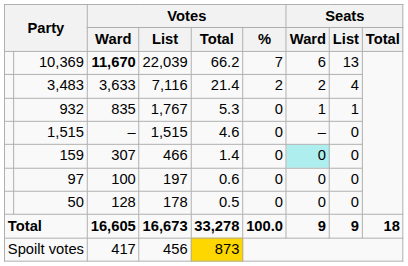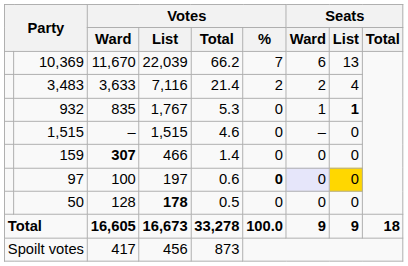10,369 | Votes / Ward: bold -> normal
932 | Seats / List: normal -> bold
159 | Votes / Ward: normal -> bold
159 | Seats / Ward: paleturquoise background -> no background
97 | Votes / %: normal -> bold
97 | Seats / Ward: no background -> lavender background
97 | Seats / List: no background -> gold background
50 | Votes / List: normal -> bold
Spoilt votes | Votes / Total: gold background -> no background
